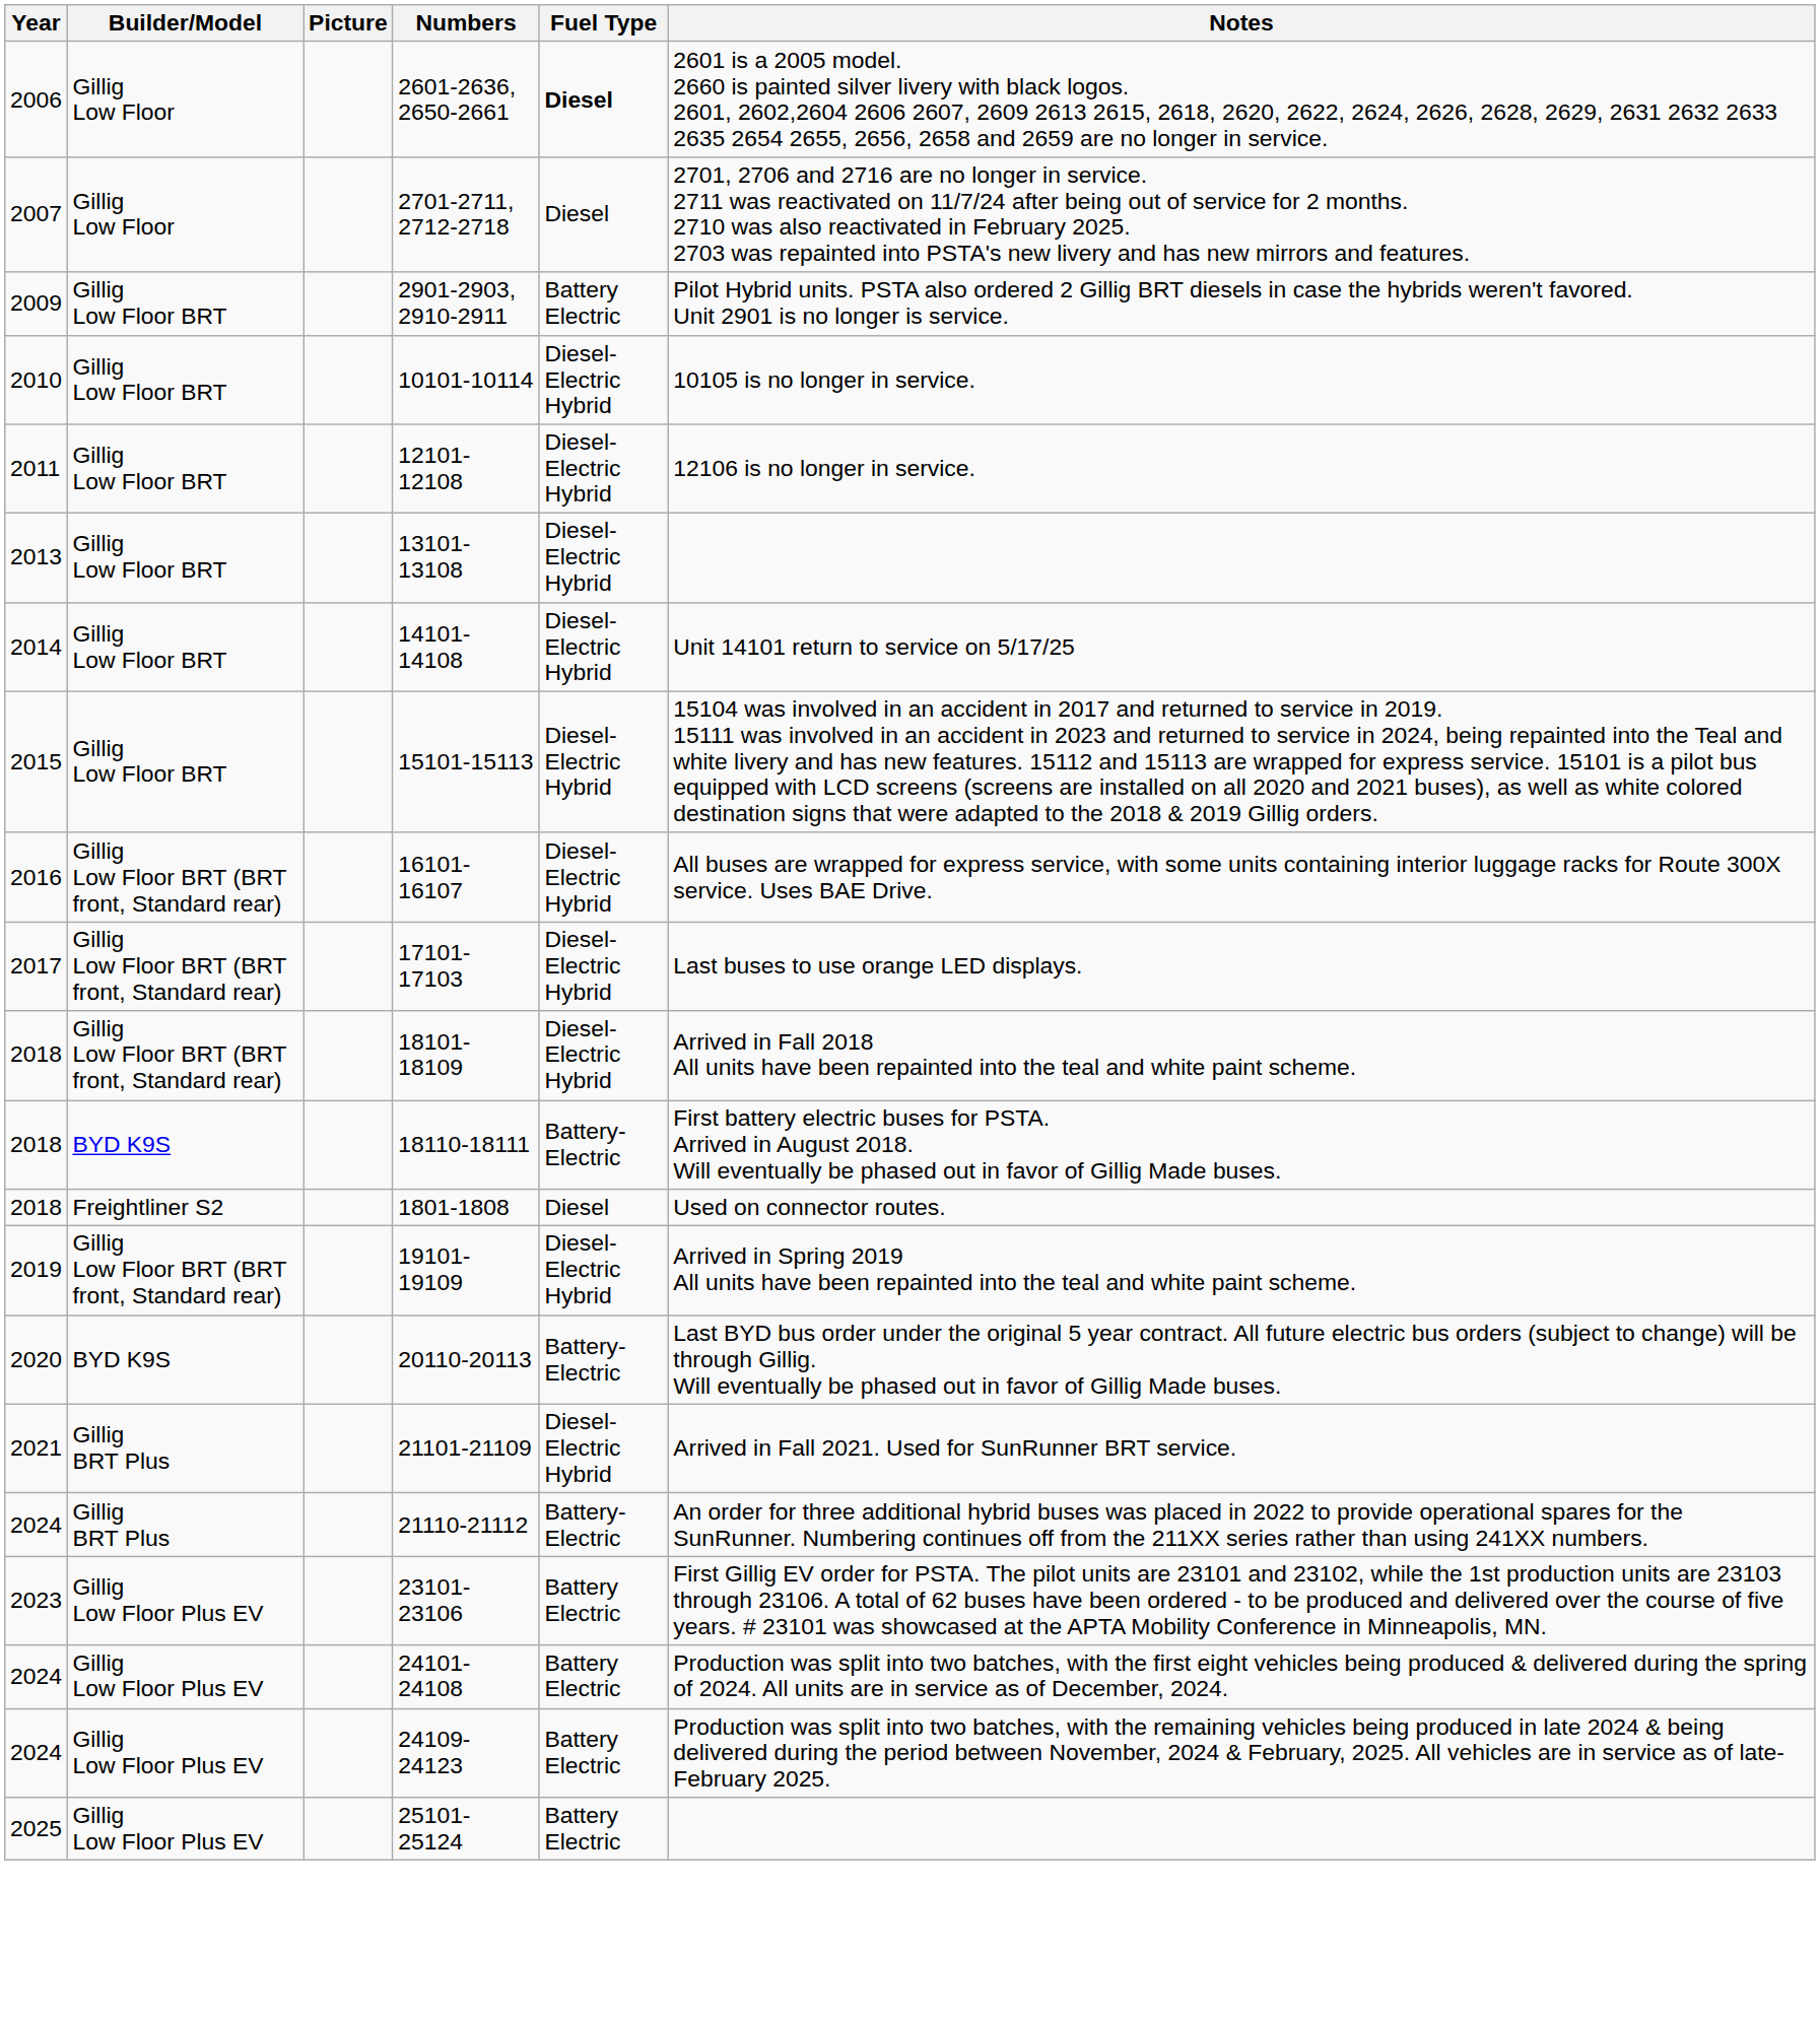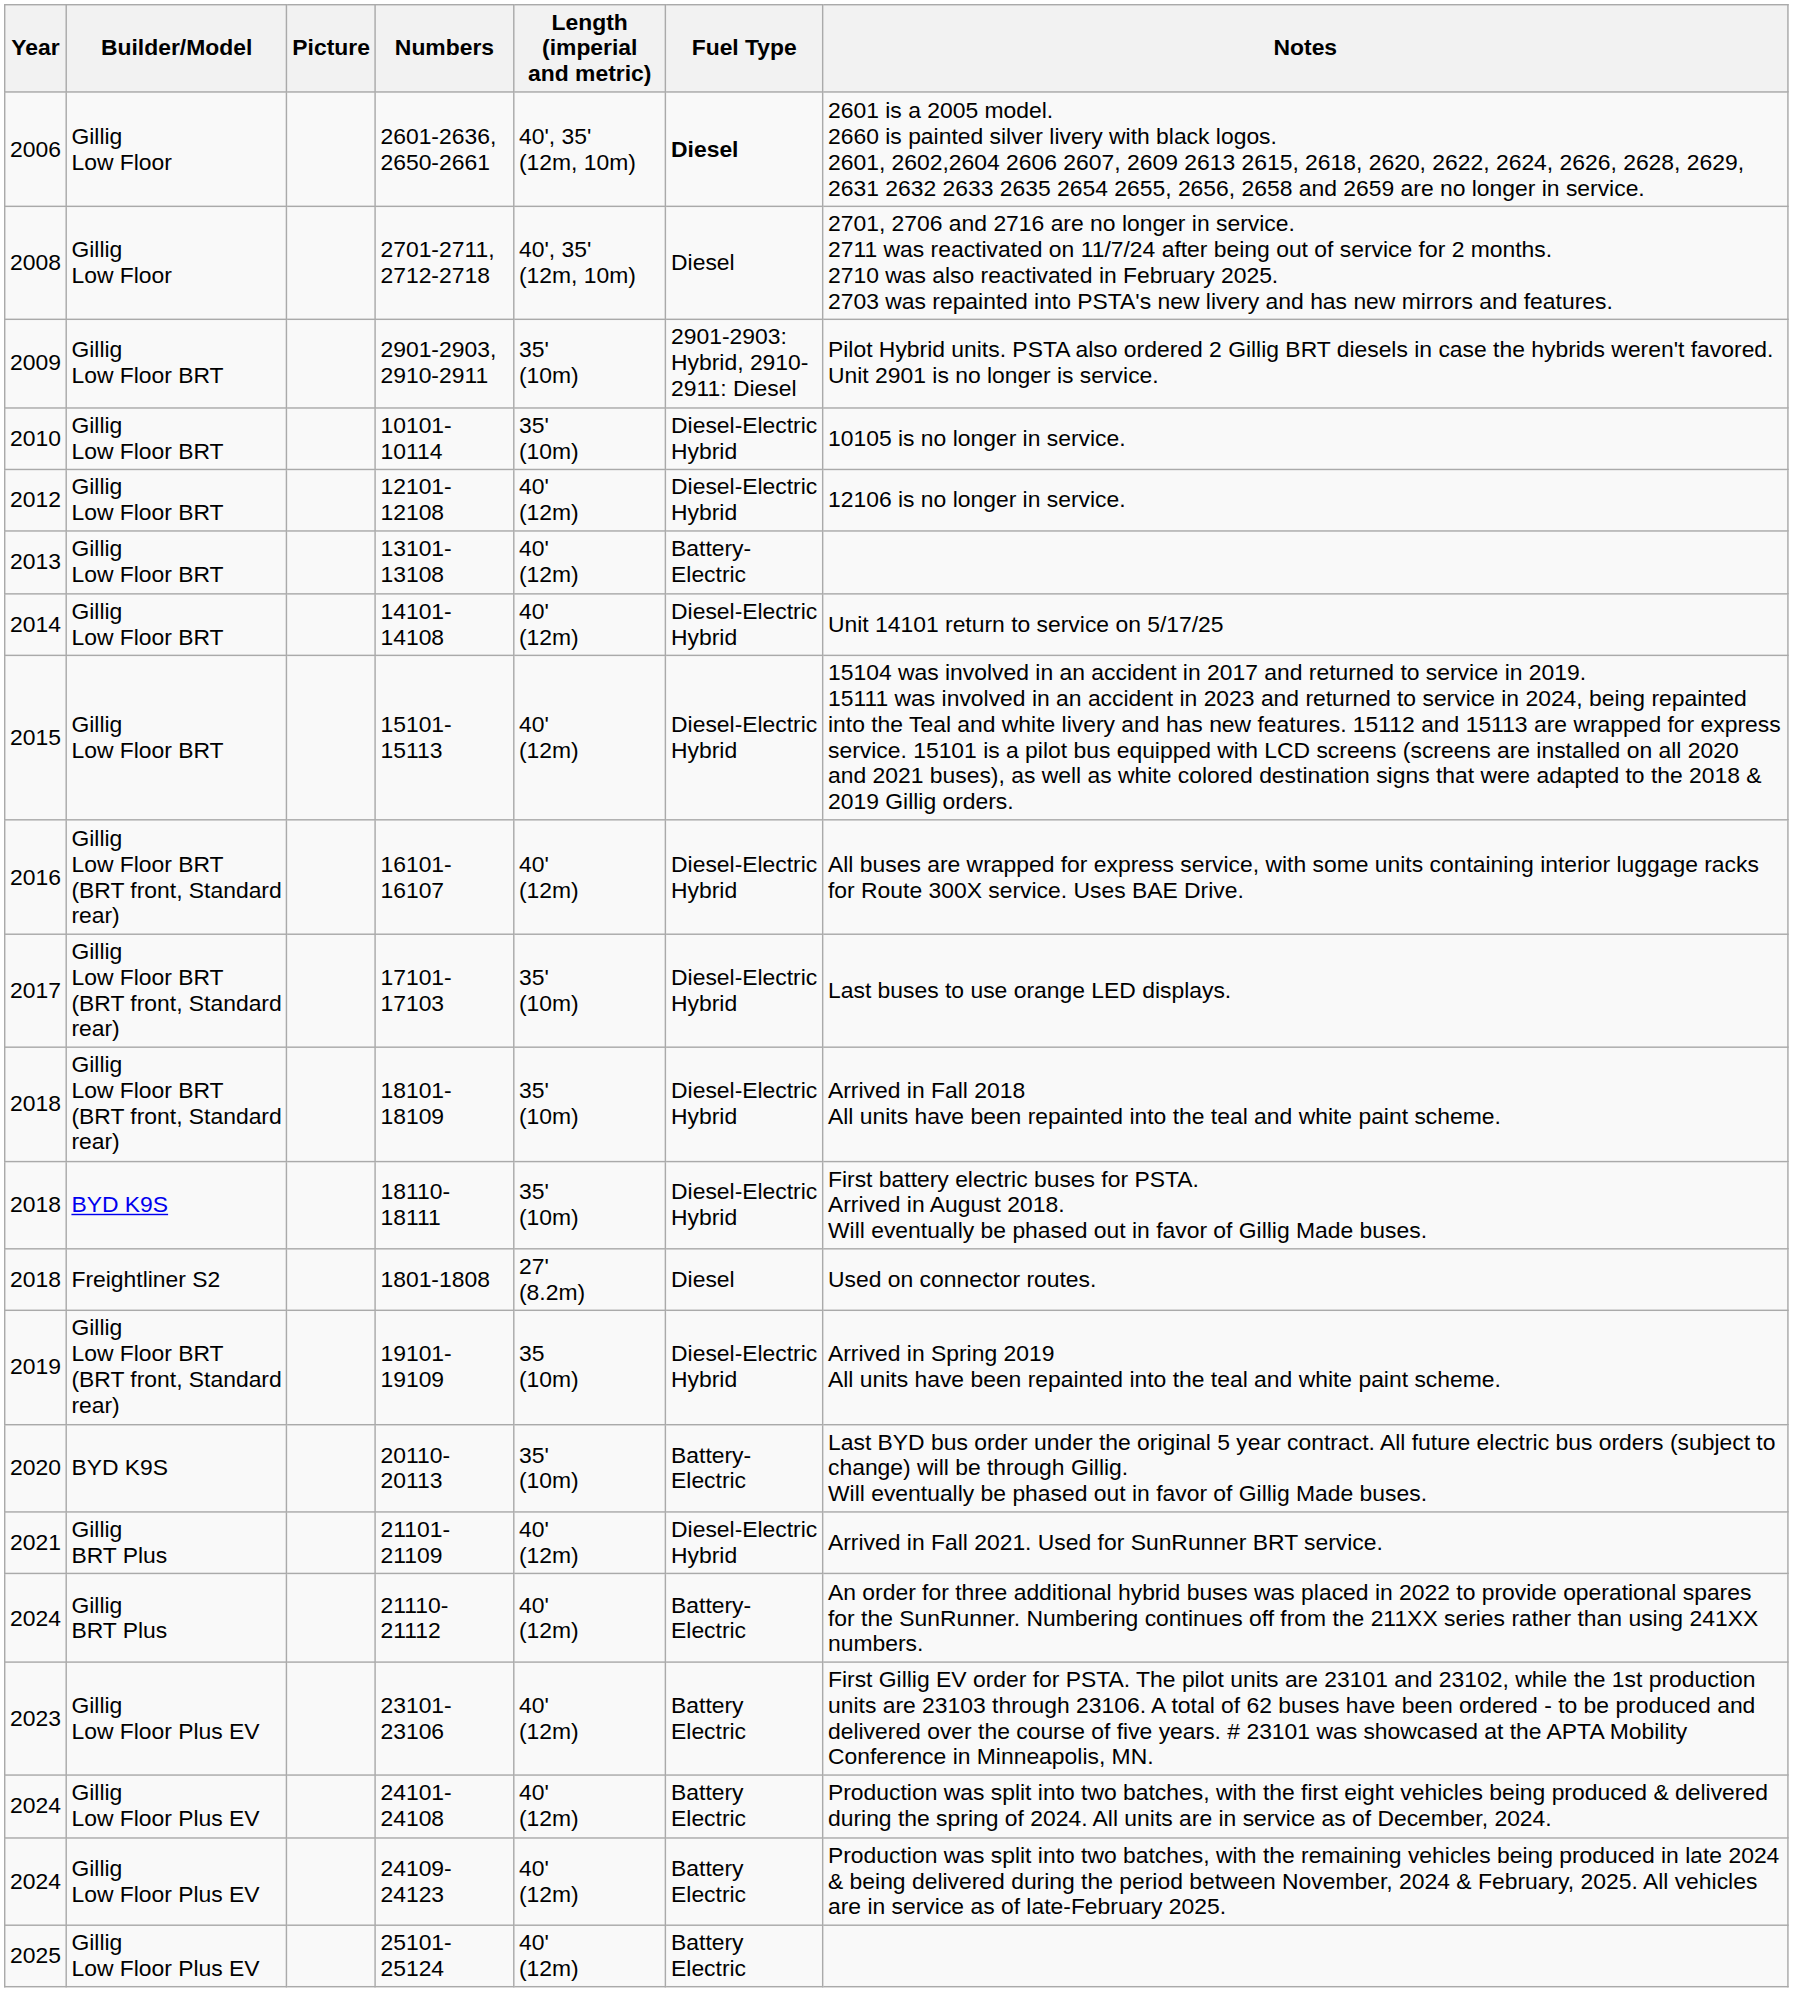+ column: Length (imperial and metric) | 40', 35' (12m, 10m) | 40', 35' (12m, 10m) | 35' (10m) | 35' (10m) | 40' (12m) | 40' (12m) | 40' (12m) | 40' (12m) | 40' (12m) | 35' (10m) | 35' (10m) | 35' (10m) | 27' (8.2m) | 35 (10m) | 35' (10m) | 40' (12m) | 40' (12m) | 40' (12m) | 40' (12m) | 40' (12m) | 40' (12m)
2701-2711, 2712-2718 | Year: 2007 -> 2008
2901-2903, 2910-2911 | Fuel Type: Battery Electric -> 2901-2903: Hybrid, 2910-2911: Diesel
12101-12108 | Year: 2011 -> 2012
13101-13108 | Fuel Type: Diesel-Electric Hybrid -> Battery-Electric
18110-18111 | Fuel Type: Battery-Electric -> Diesel-Electric Hybrid
